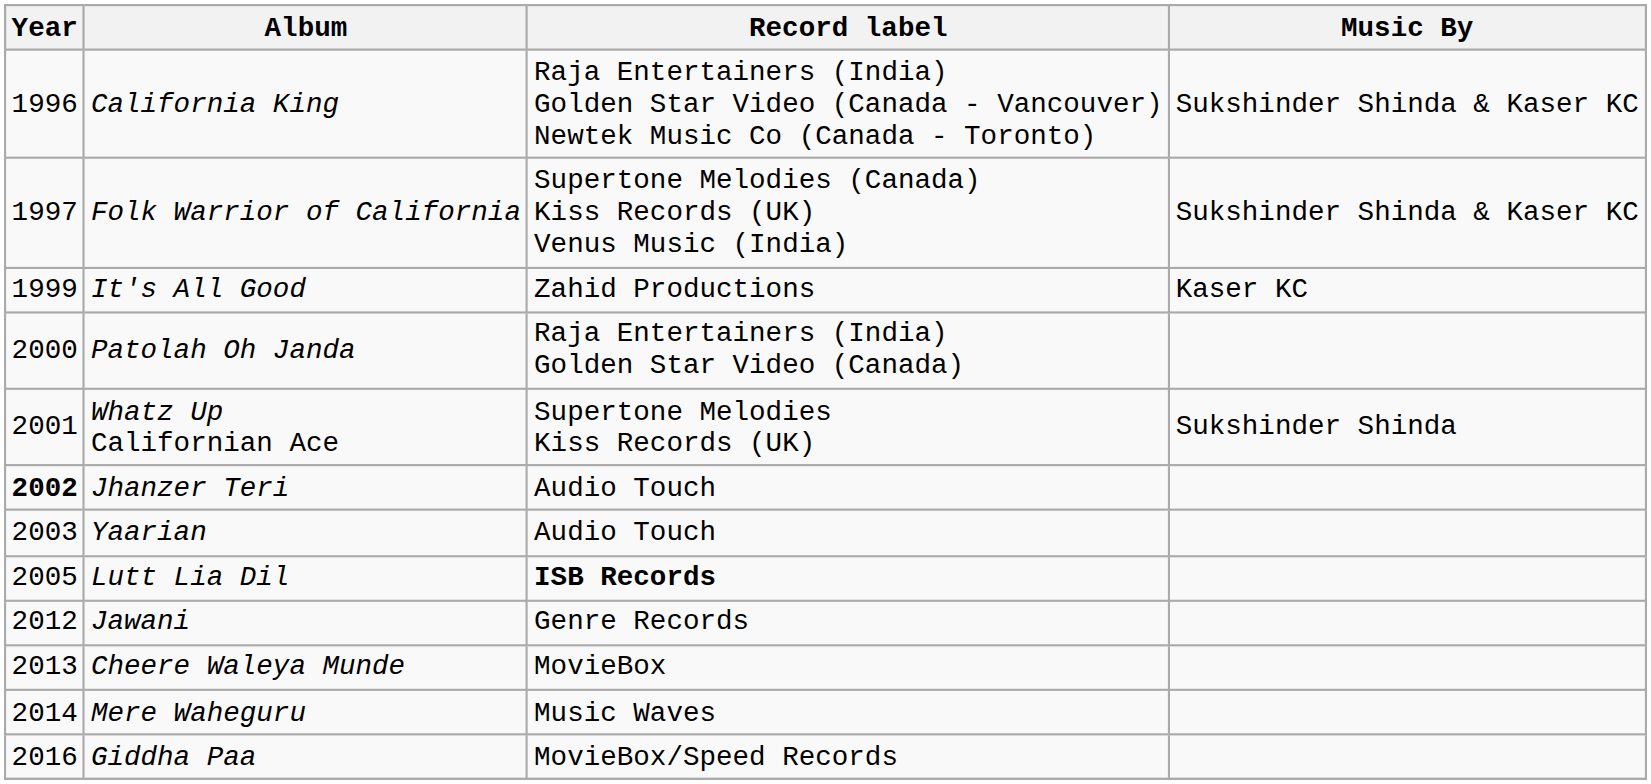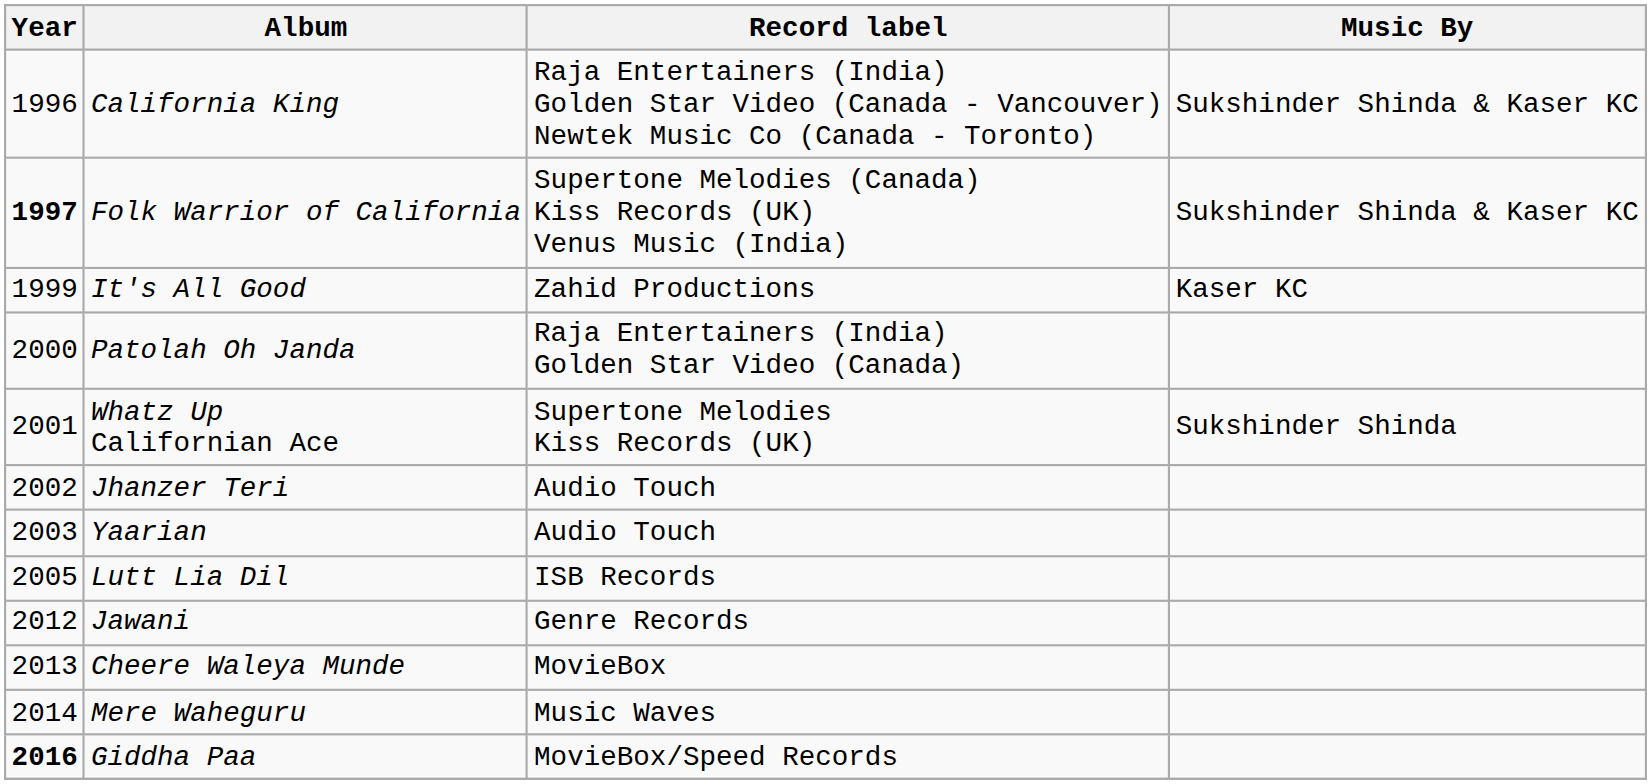Folk Warrior of California | Year: normal -> bold
Jhanzer Teri | Year: bold -> normal
Lutt Lia Dil | Record label: bold -> normal
Giddha Paa | Year: normal -> bold
